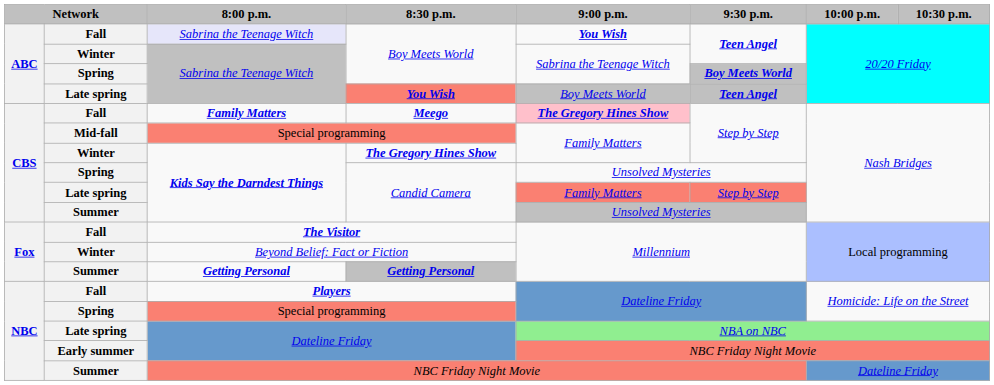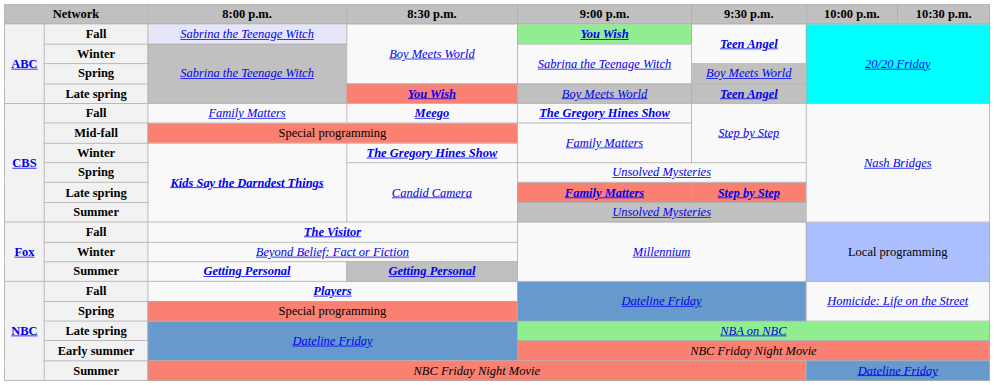Fall / Boy Meets World | 9:00 p.m.: no background -> lightgreen background
Spring / Boy Meets World | 9:30 p.m.: bold -> normal
Meego | 8:00 p.m.: bold -> normal
Meego | 9:00 p.m.: pink background -> no background
Late spring / Candid Camera | 9:00 p.m.: normal -> bold
Late spring / Candid Camera | 9:30 p.m.: normal -> bold
